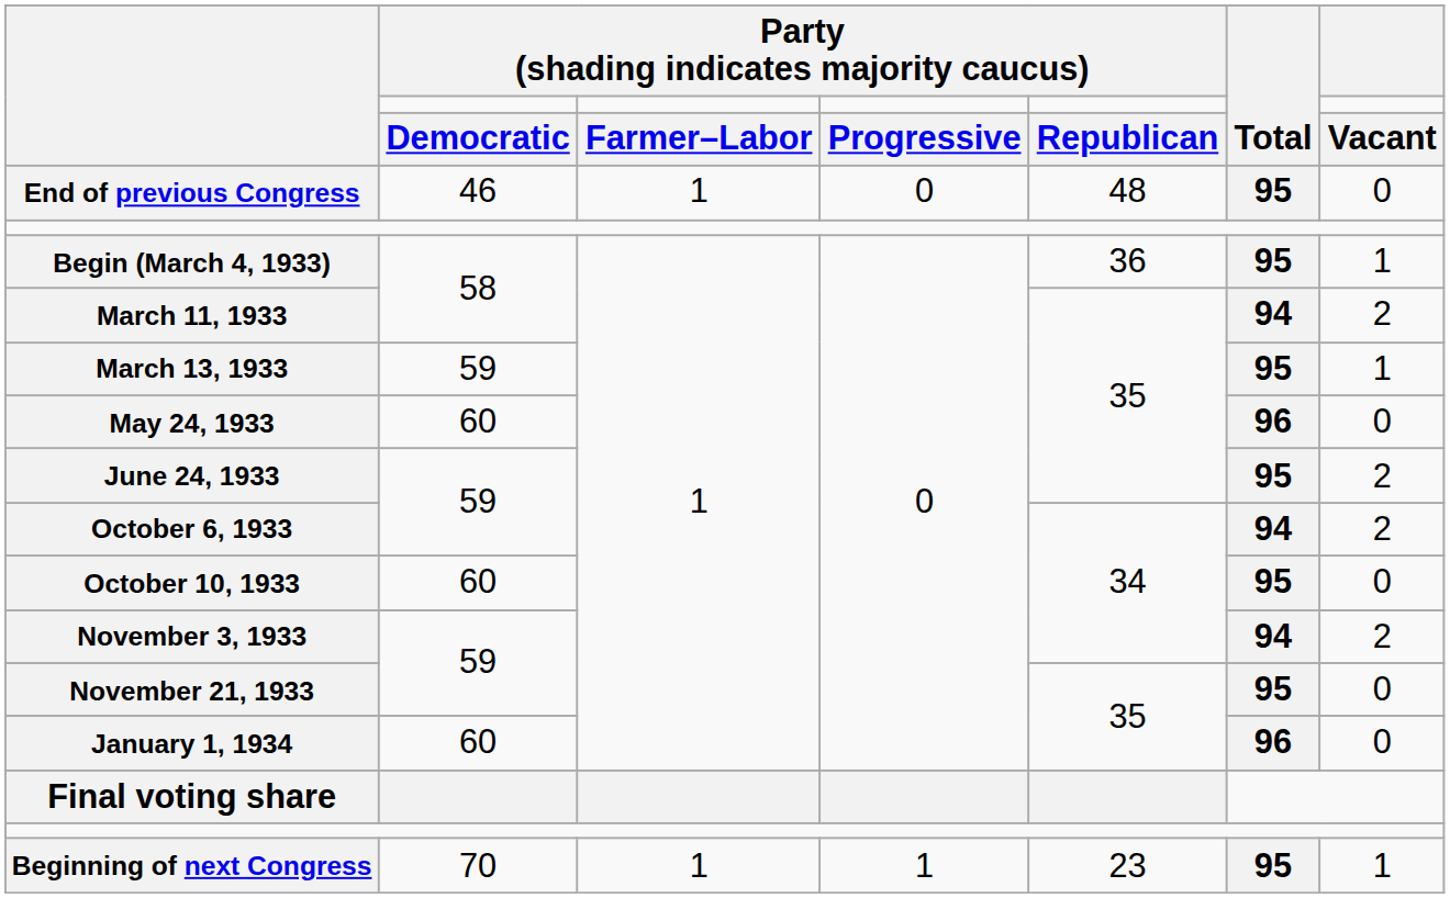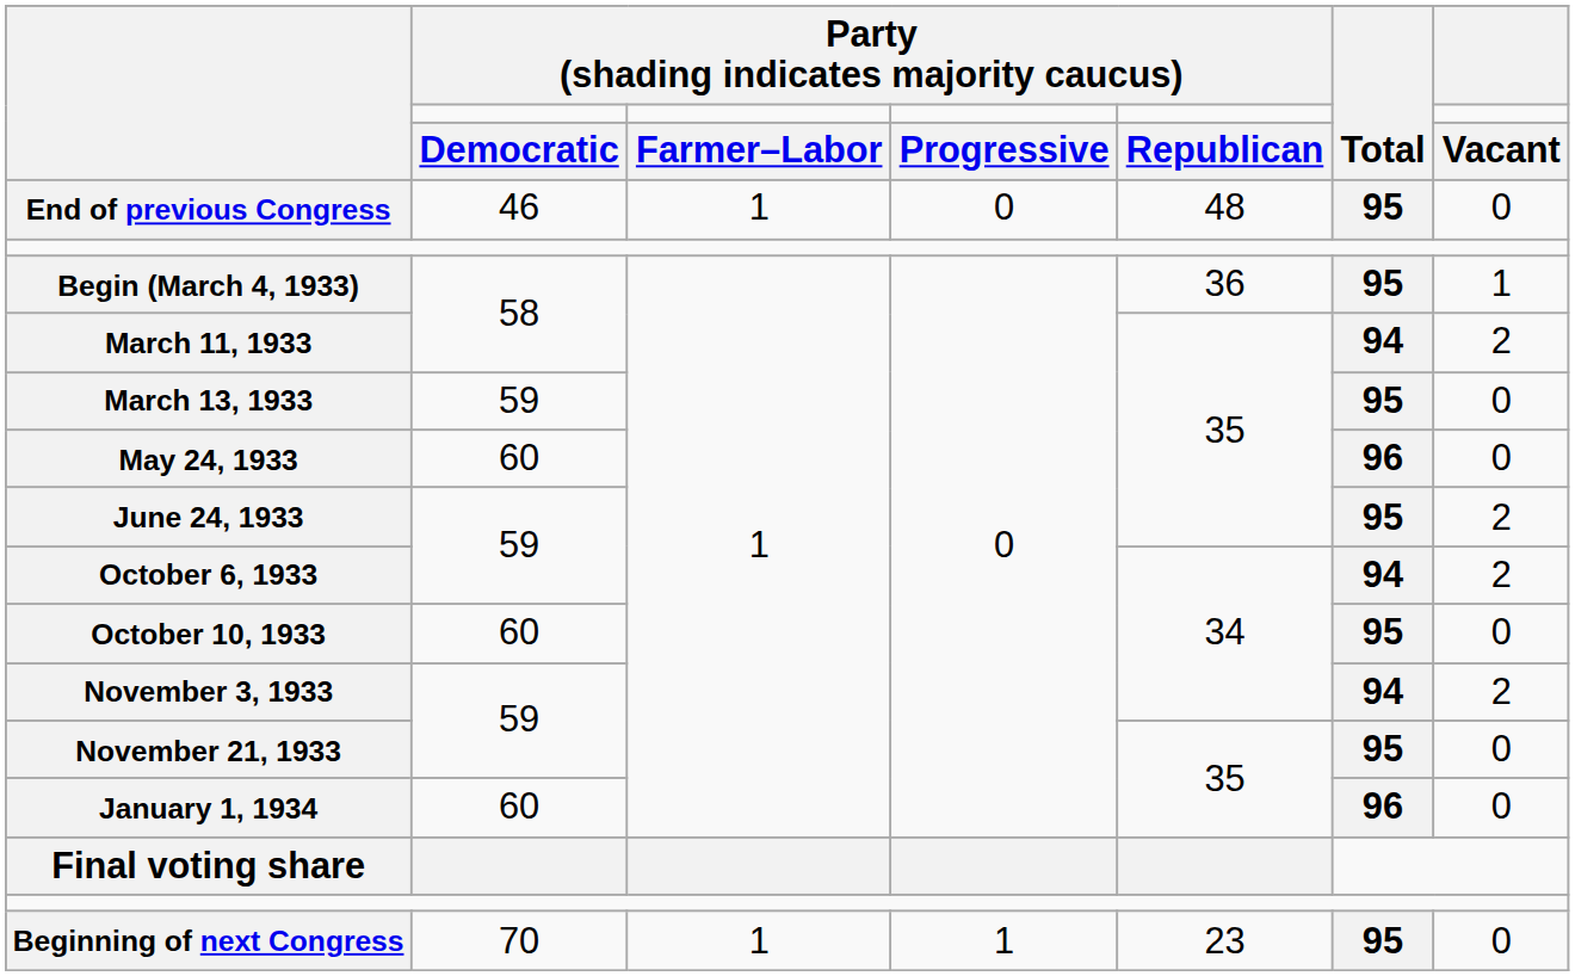March 13, 1933 | column 7: 1 -> 0
Beginning of next Congress | column 7: 1 -> 0
